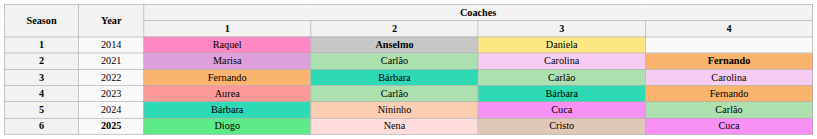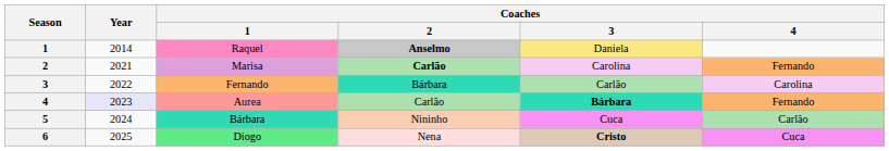Marisa | Coaches / 2: normal -> bold
Marisa | Coaches / 4: bold -> normal
Aurea | Year: no background -> lavender background
Aurea | Coaches / 3: normal -> bold
Diogo | Year: bold -> normal
Diogo | Coaches / 3: normal -> bold
